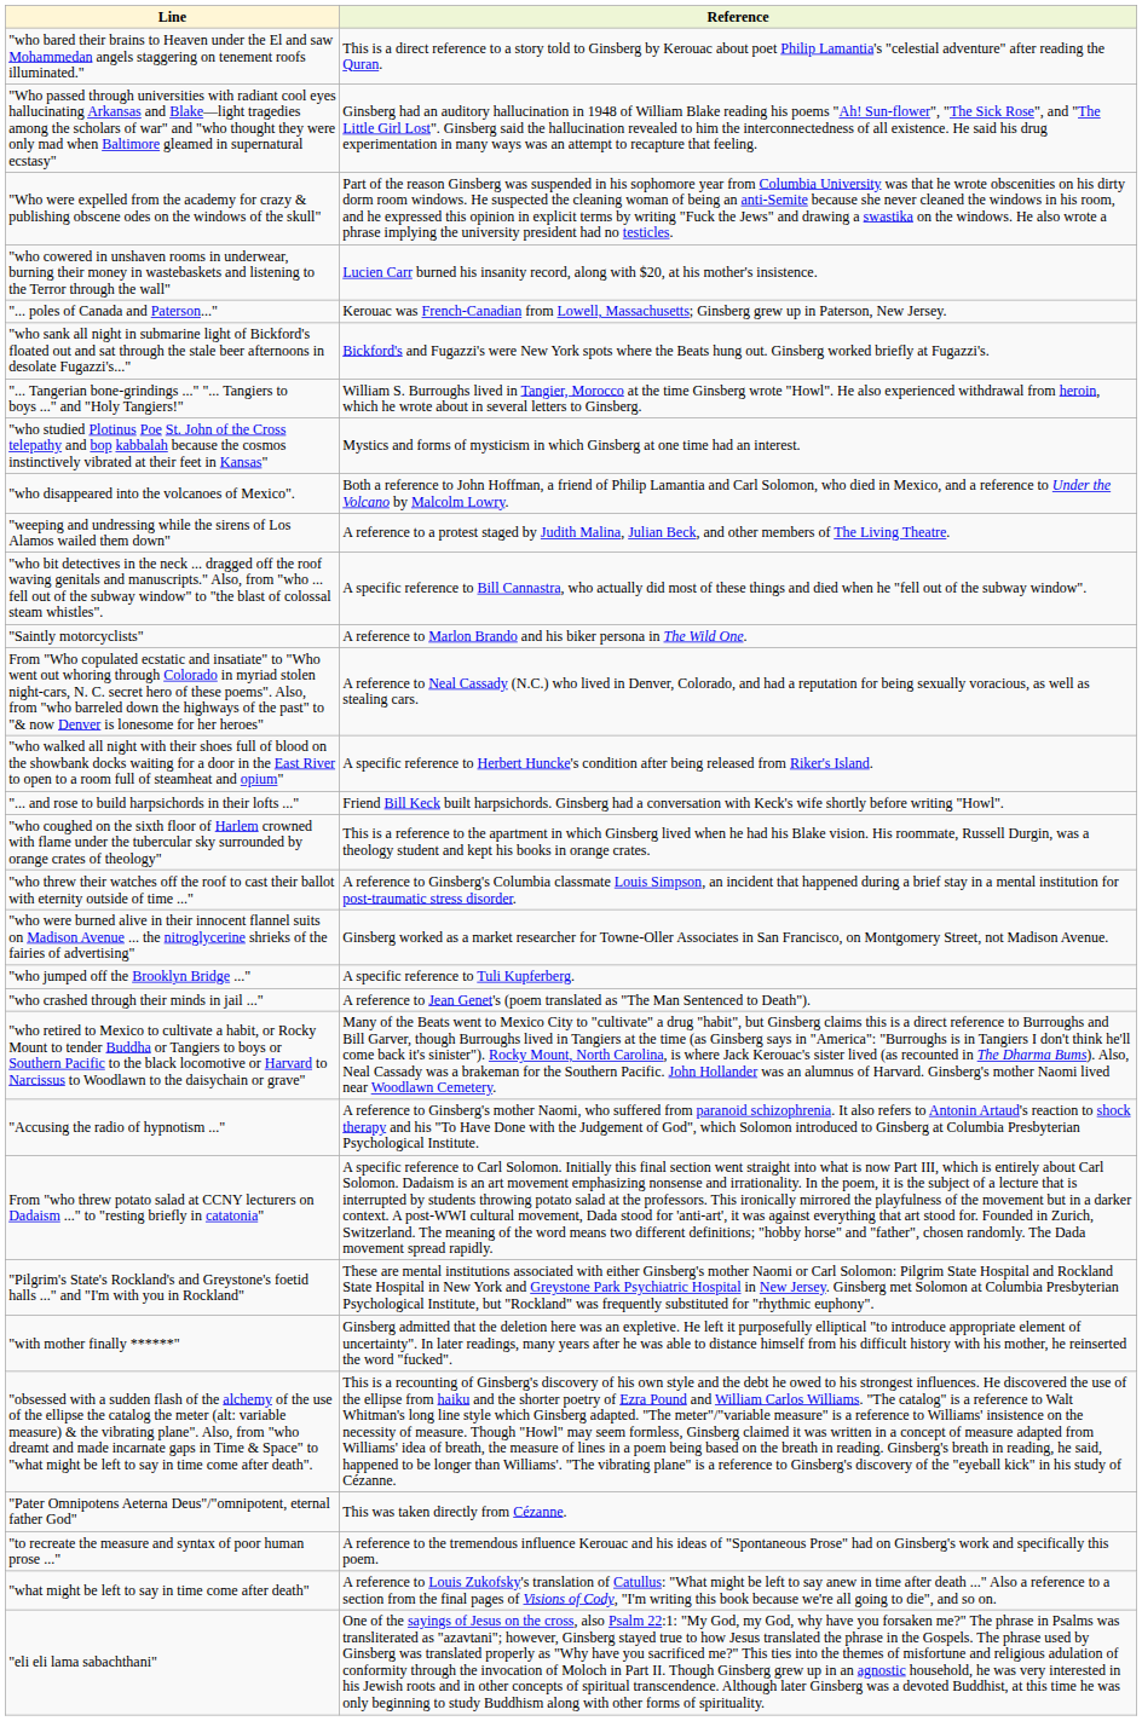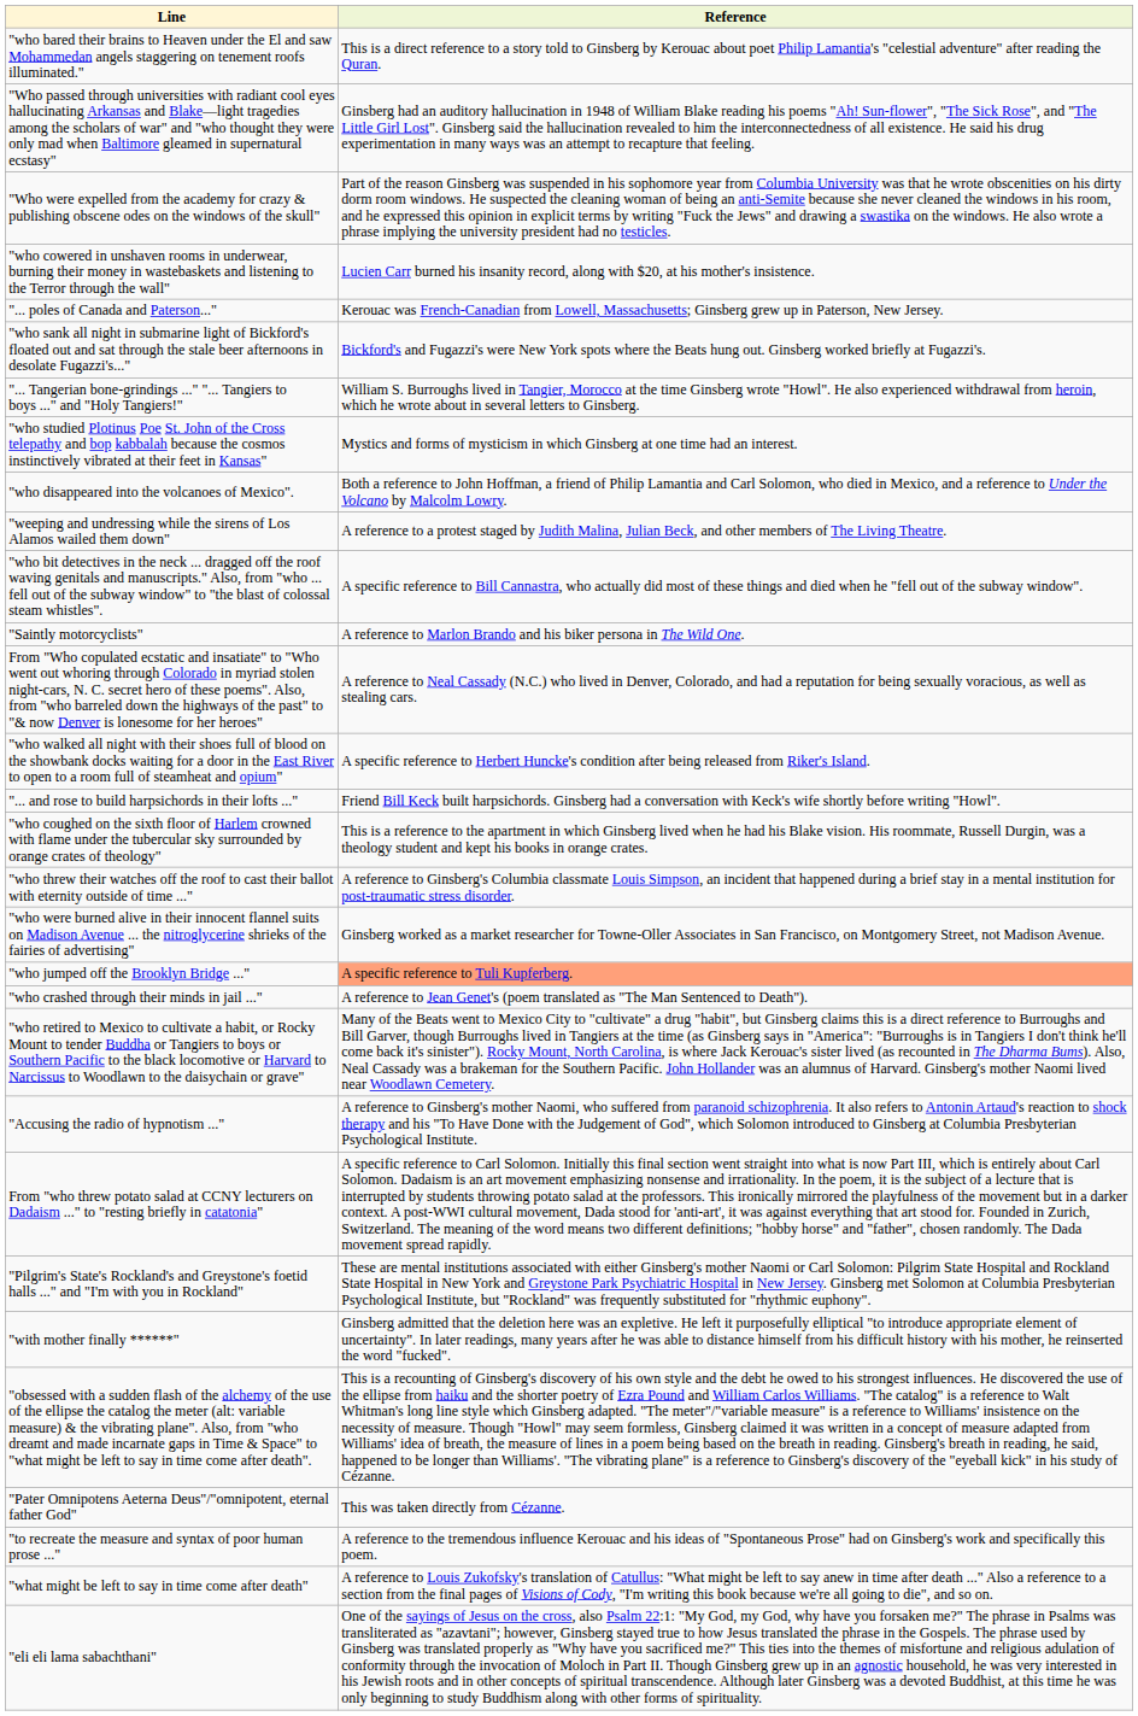"who jumped off the Brooklyn Bridge ..." | column 2: no background -> lightsalmon background
